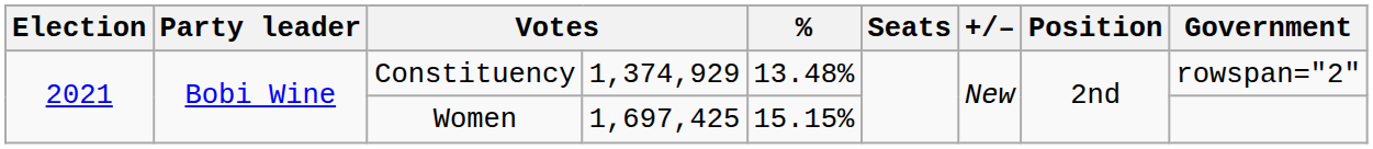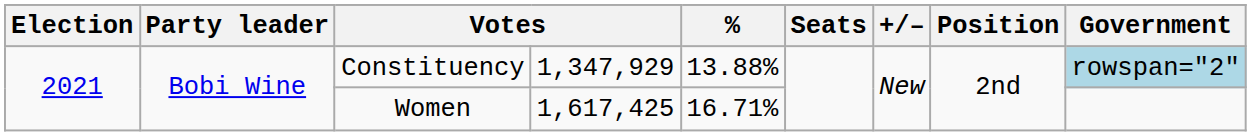Constituency | column 4: 1,374,929 -> 1,347,929
Constituency | %: 13.48% -> 13.88%
Constituency | Government: no background -> lightblue background
Women | column 4: 1,697,425 -> 1,617,425
Women | %: 15.15% -> 16.71%
